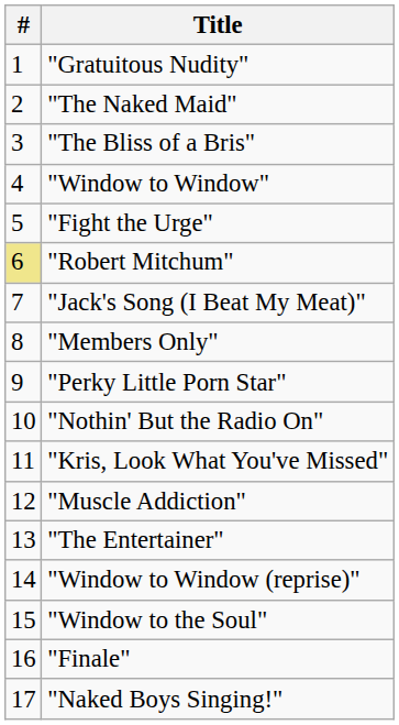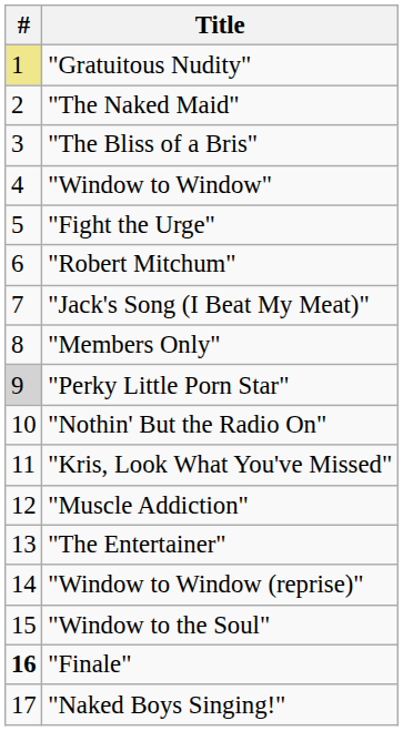"Gratuitous Nudity" | #: no background -> khaki background
"Robert Mitchum" | #: khaki background -> no background
"Perky Little Porn Star" | #: no background -> lightgrey background
"Finale" | #: normal -> bold
